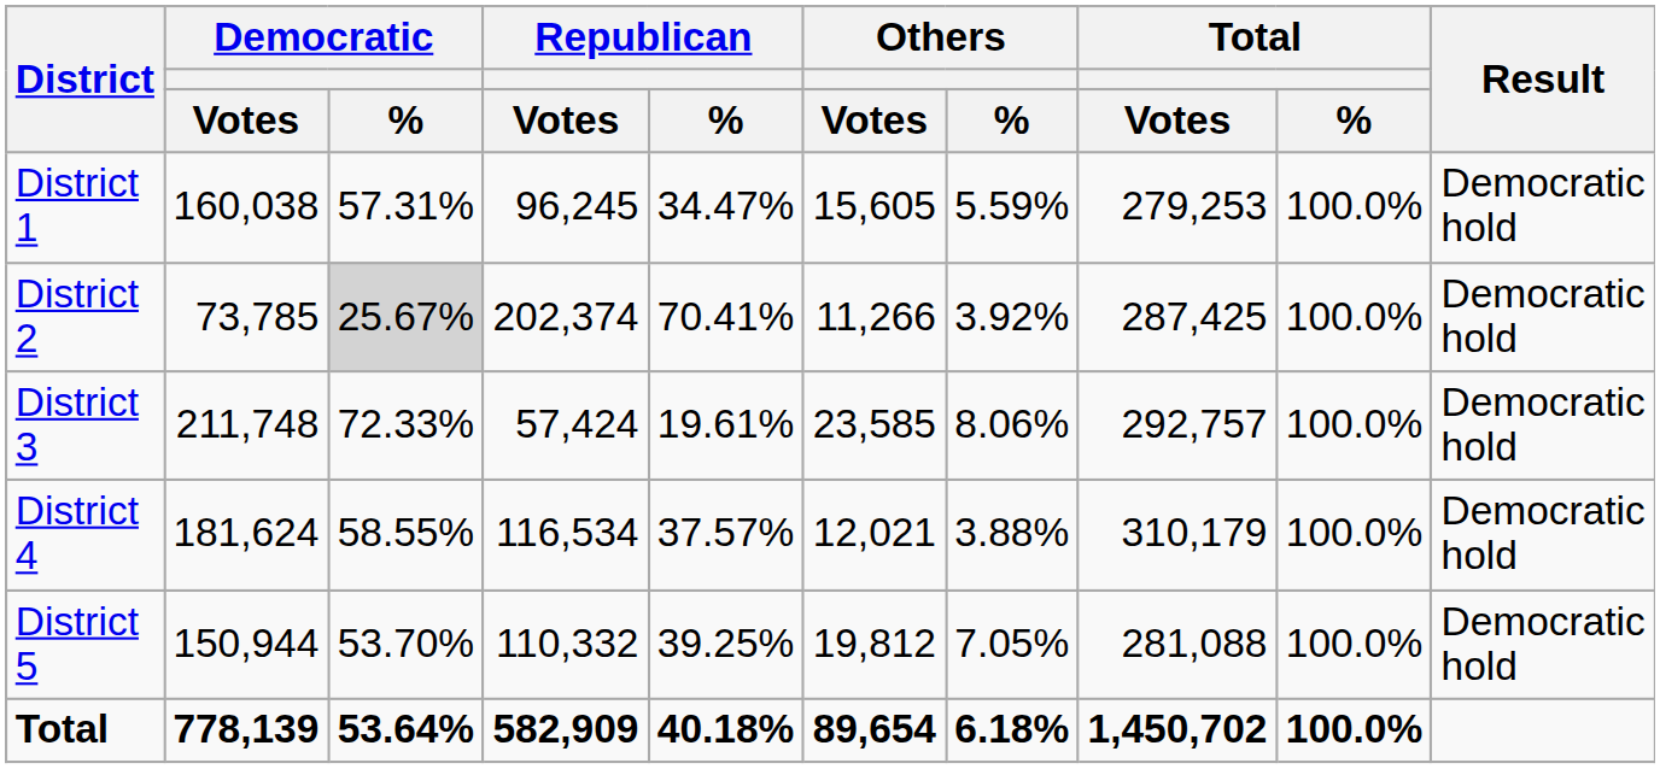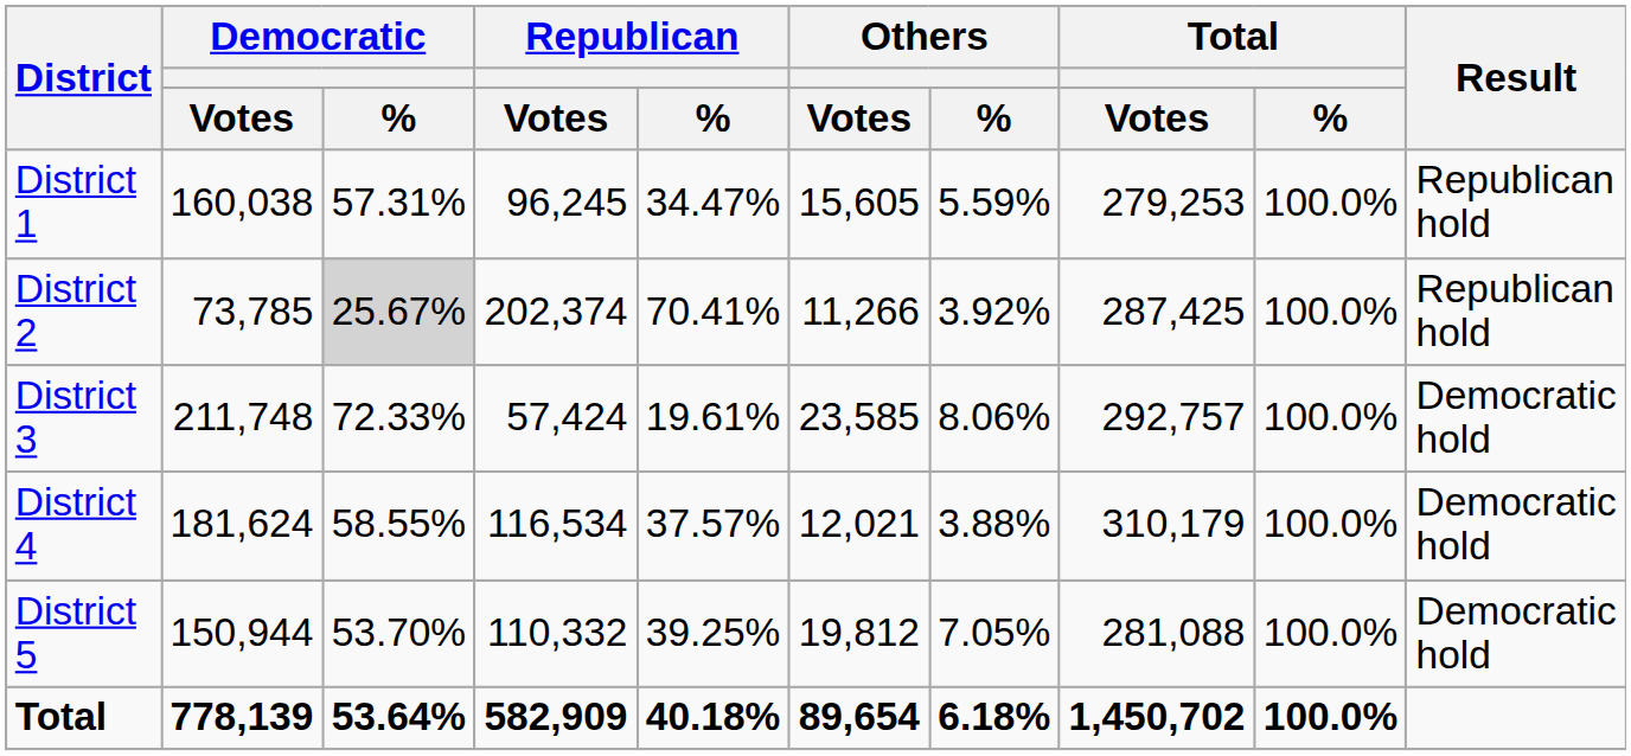District 1 | Result: Democratic hold -> Republican hold
District 2 | Result: Democratic hold -> Republican hold
